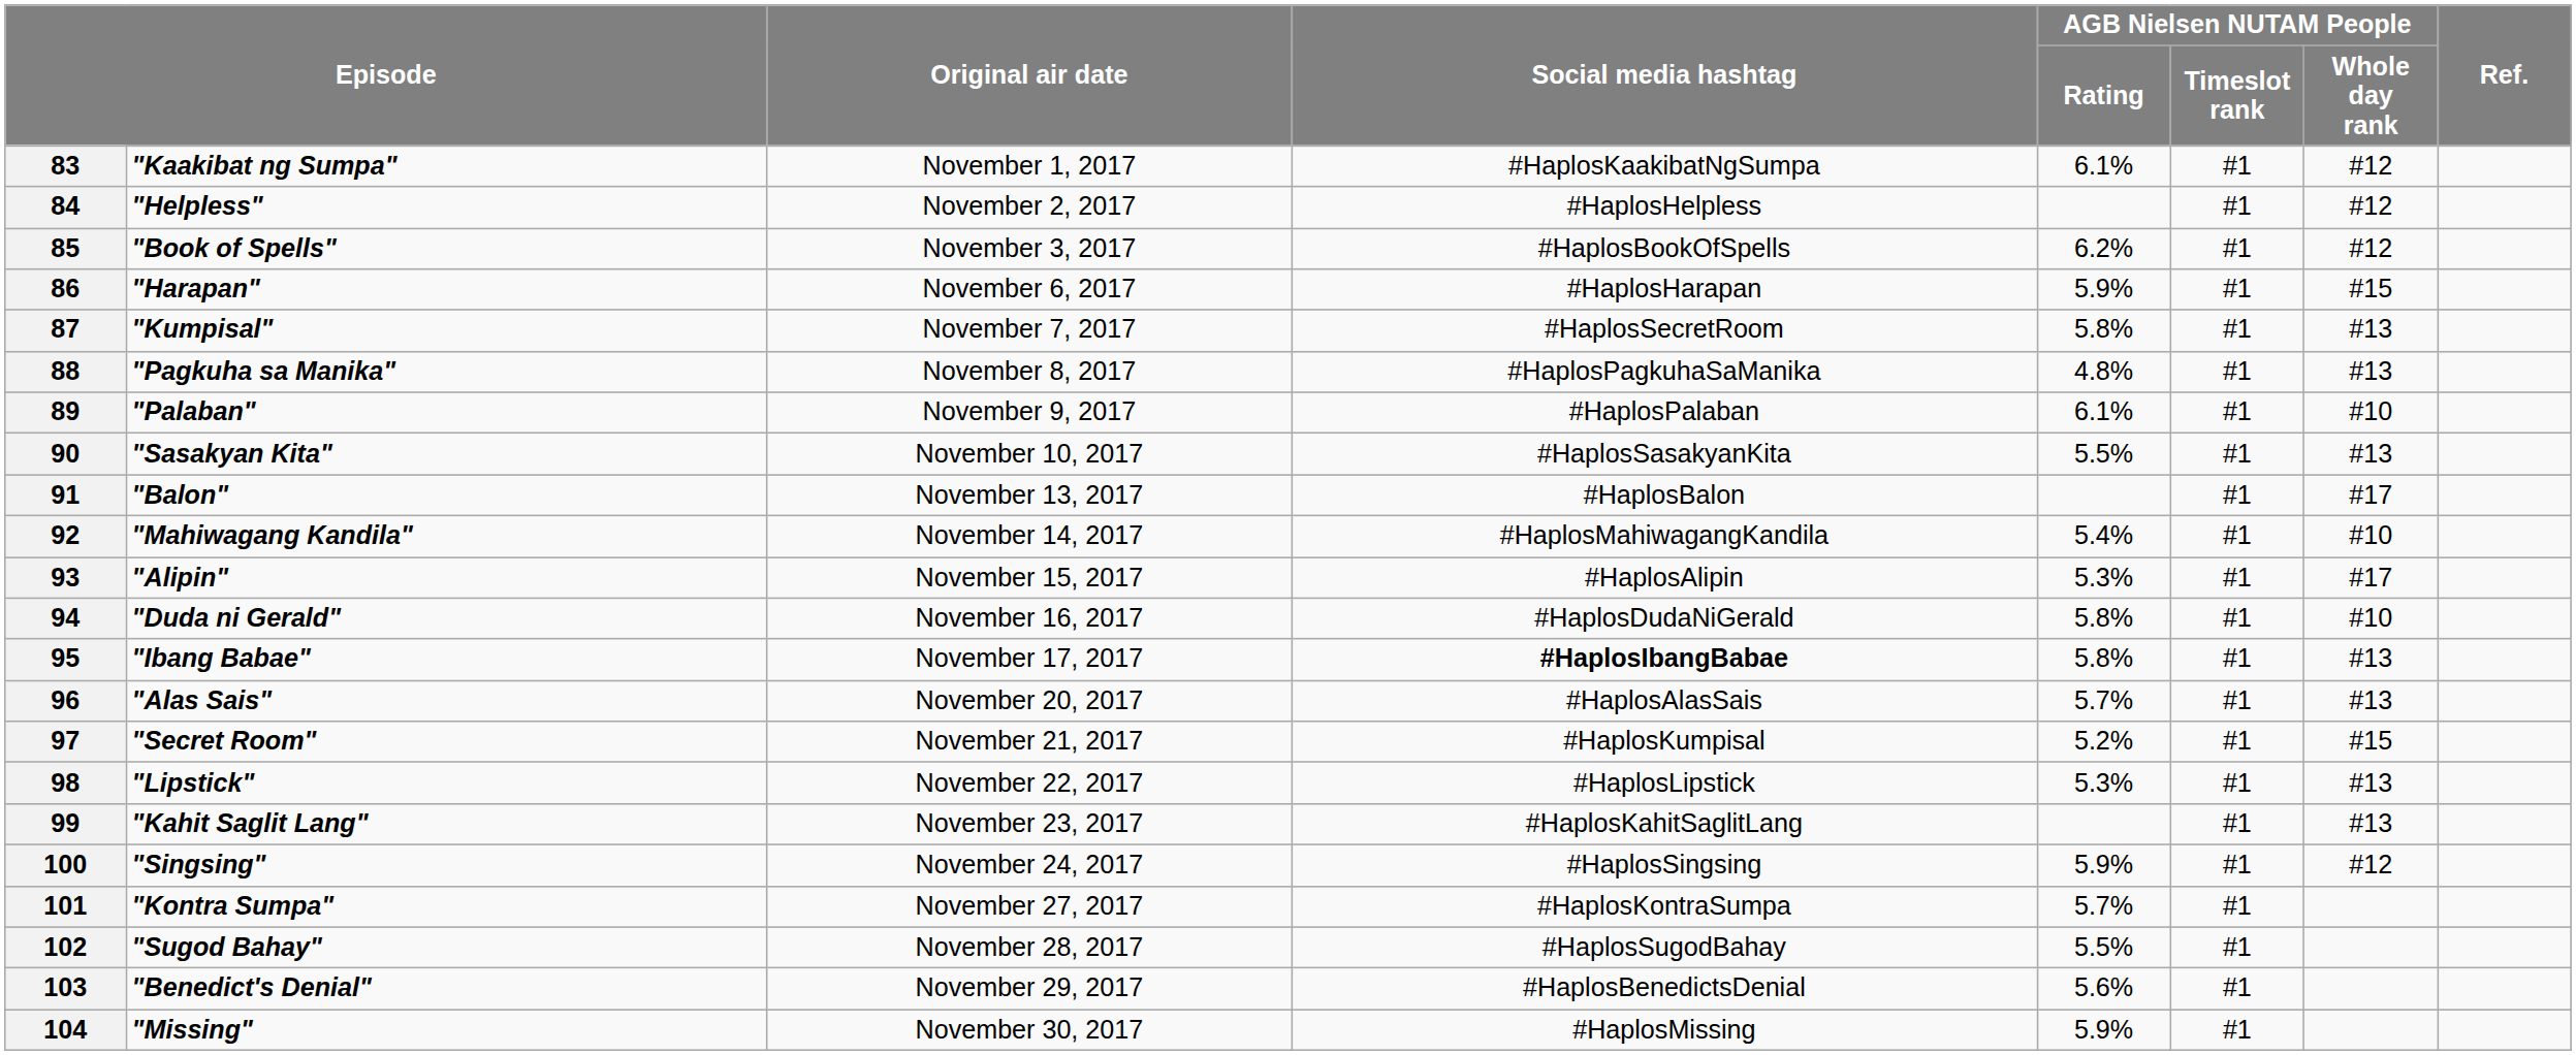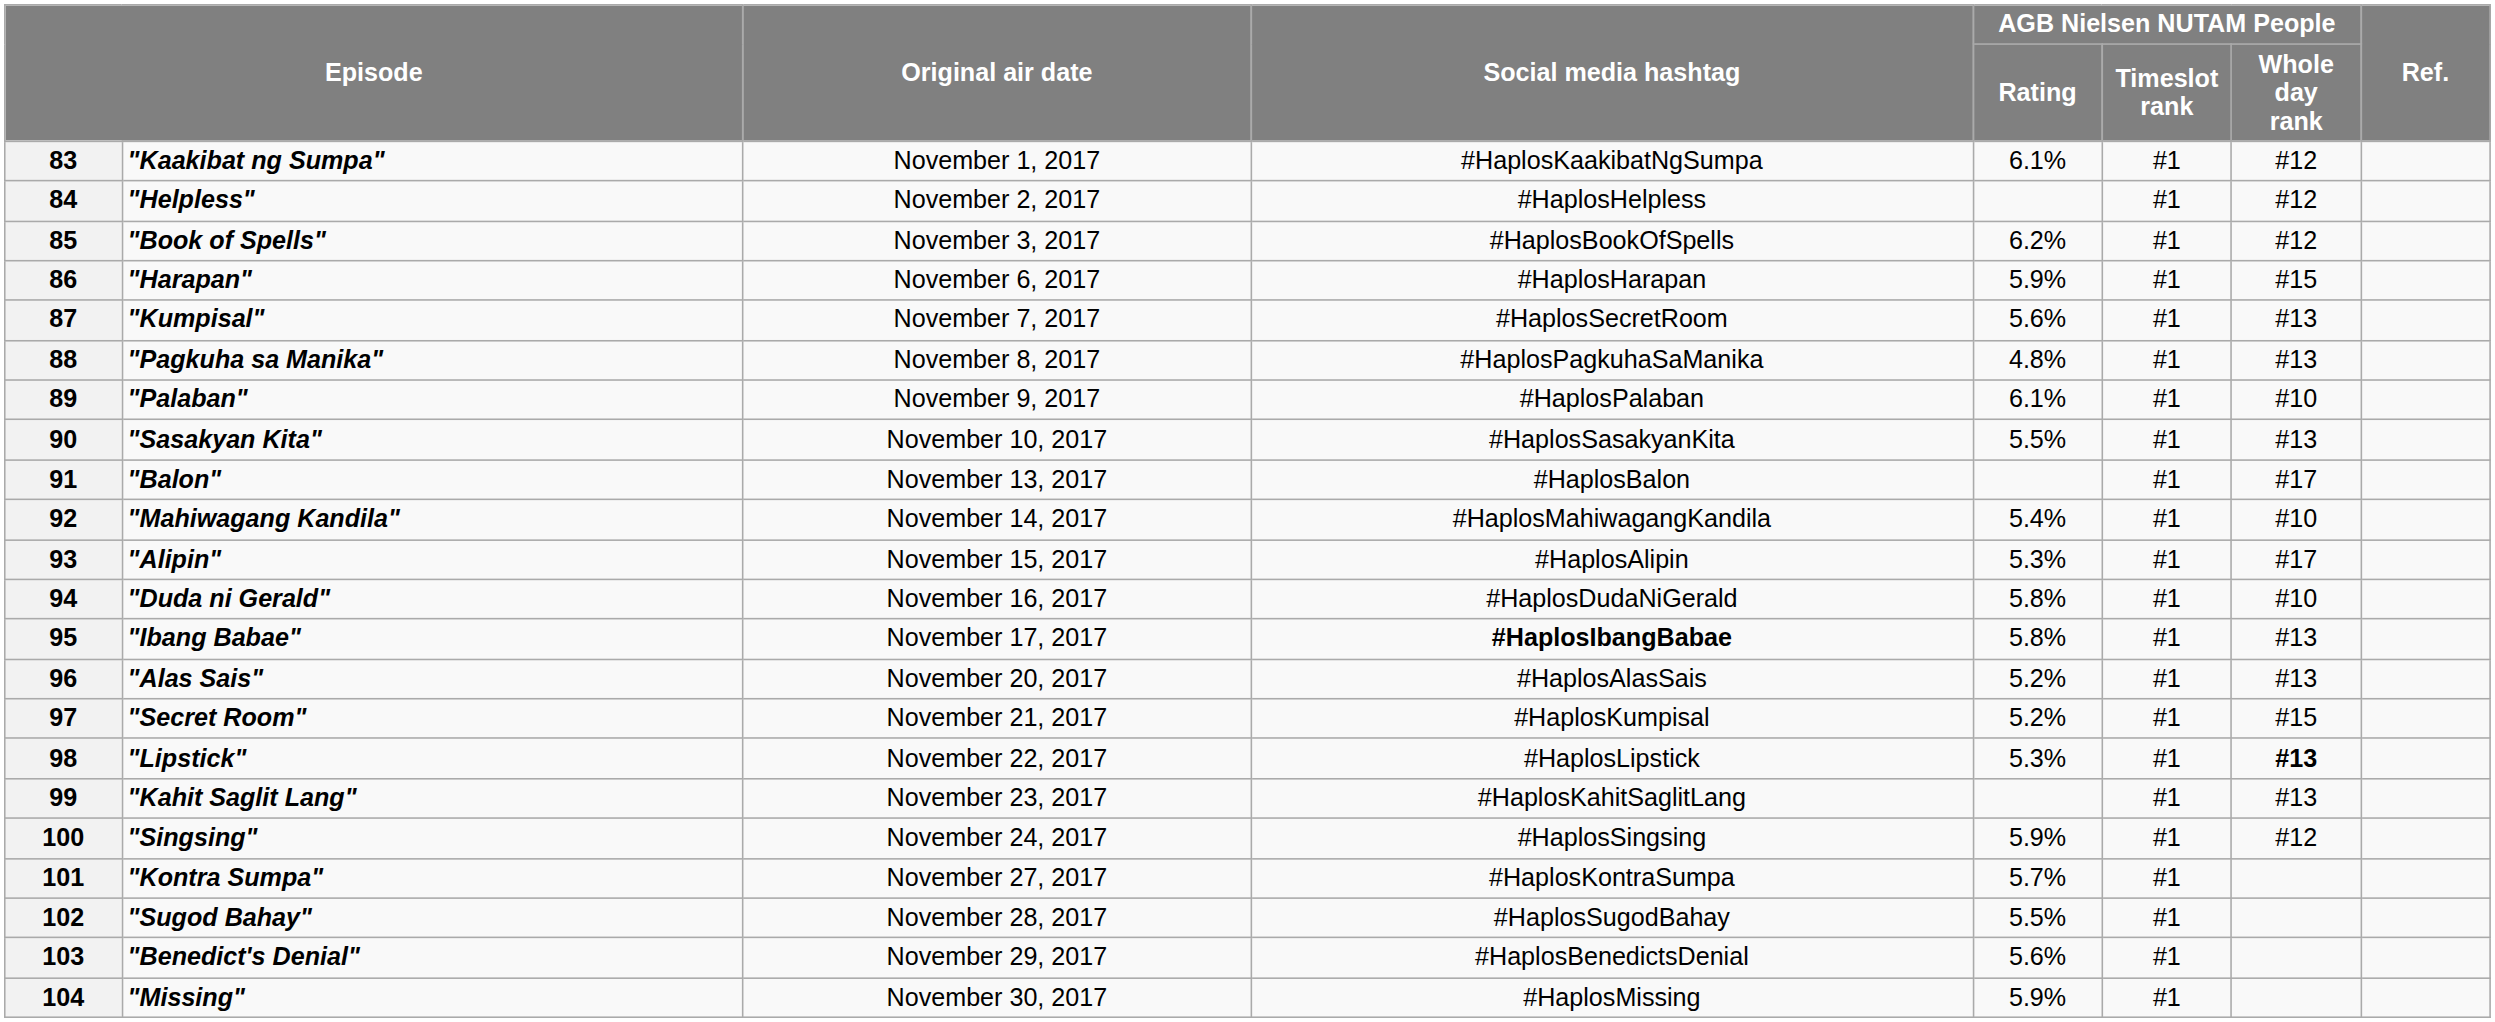87 | AGB Nielsen NUTAM People / Rating: 5.8% -> 5.6%
96 | AGB Nielsen NUTAM People / Rating: 5.7% -> 5.2%
98 | AGB Nielsen NUTAM People / Whole day rank: normal -> bold
